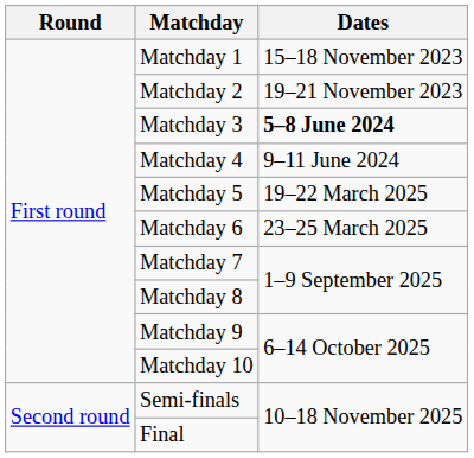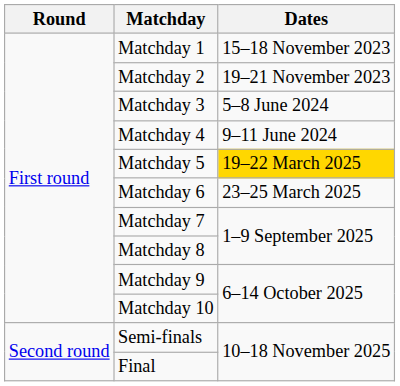Matchday 3 | Dates: bold -> normal
Matchday 5 | Dates: no background -> gold background
